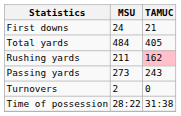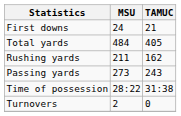Rushing yards | TAMUC: pink background -> no background
rows swapped: Turnovers <-> Time of possession
